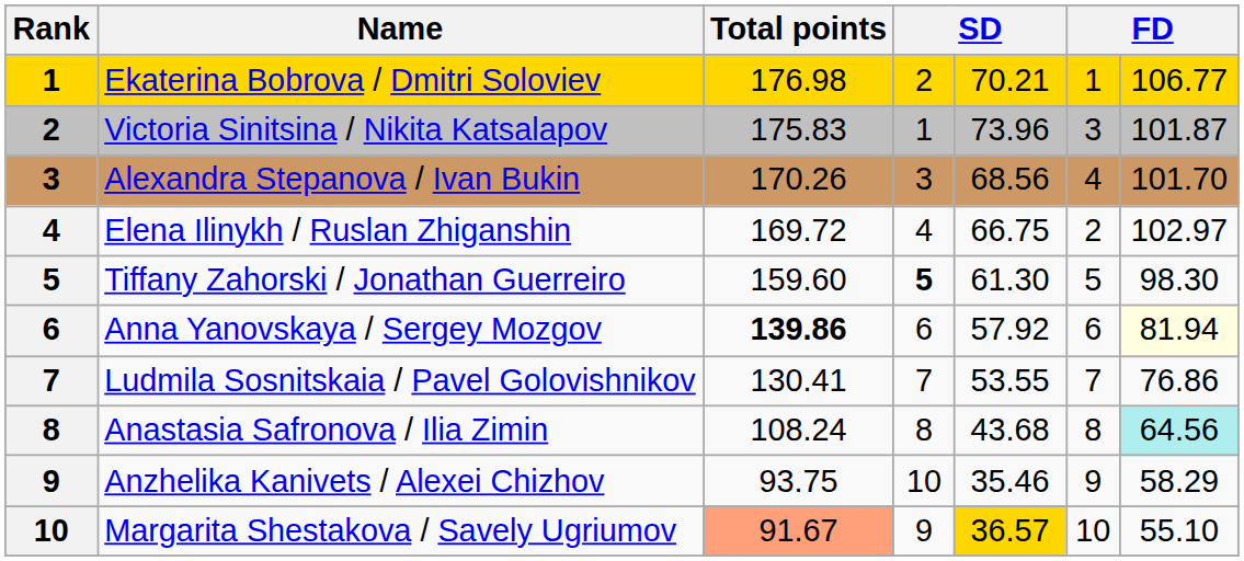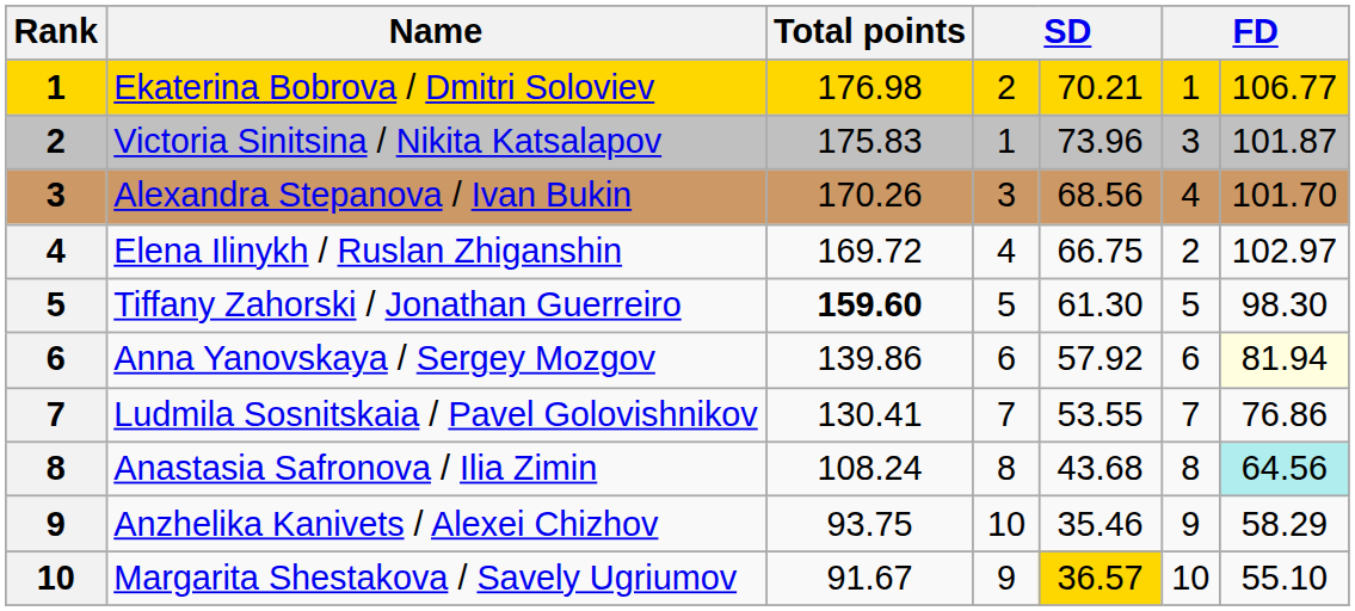Tiffany Zahorski / Jonathan Guerreiro | Total points: normal -> bold
Tiffany Zahorski / Jonathan Guerreiro | column 4: bold -> normal
Anna Yanovskaya / Sergey Mozgov | Total points: bold -> normal
Margarita Shestakova / Savely Ugriumov | Total points: lightsalmon background -> no background
